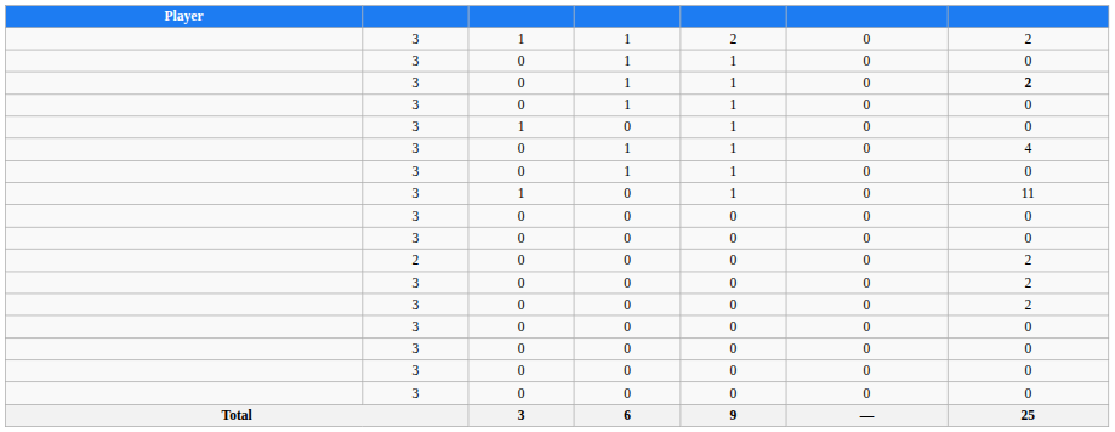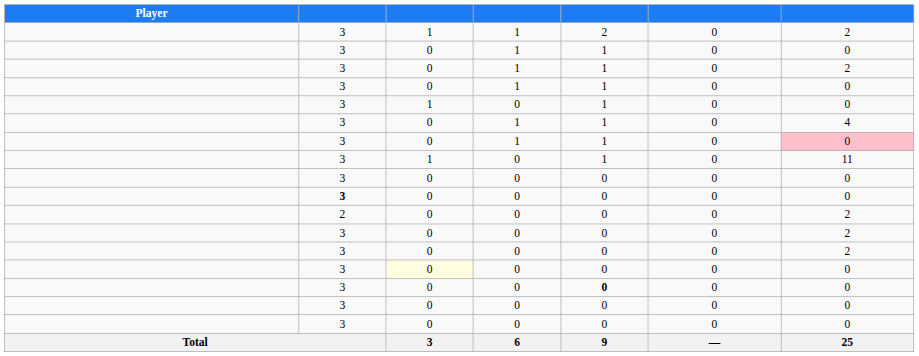row 4 | column 7: bold -> normal
row 8 | column 7: no background -> pink background
row 11 | column 2: normal -> bold
row 15 | column 3: no background -> lightyellow background
row 16 | column 5: normal -> bold
